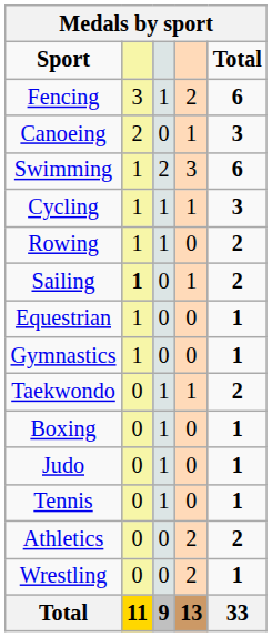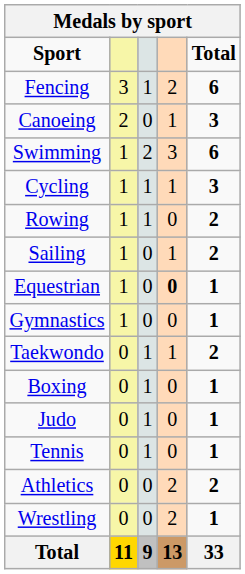Sailing | column 2: bold -> normal
Equestrian | column 4: normal -> bold
